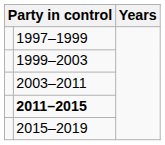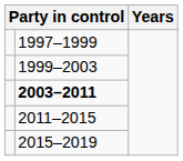2003–2011 | column 2: normal -> bold
2011–2015 | column 2: bold -> normal
